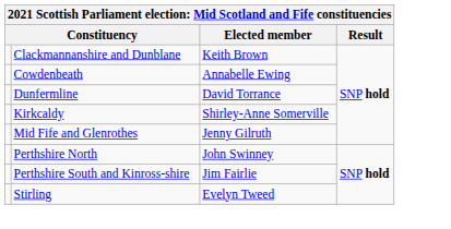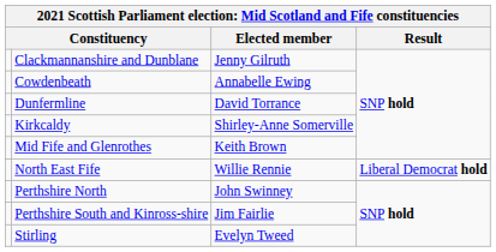Clackmannanshire and Dunblane | Elected member: Keith Brown -> Jenny Gilruth
Mid Fife and Glenrothes | Elected member: Jenny Gilruth -> Keith Brown
+ row: North East Fife | Willie Rennie | Liberal Democrat hold
